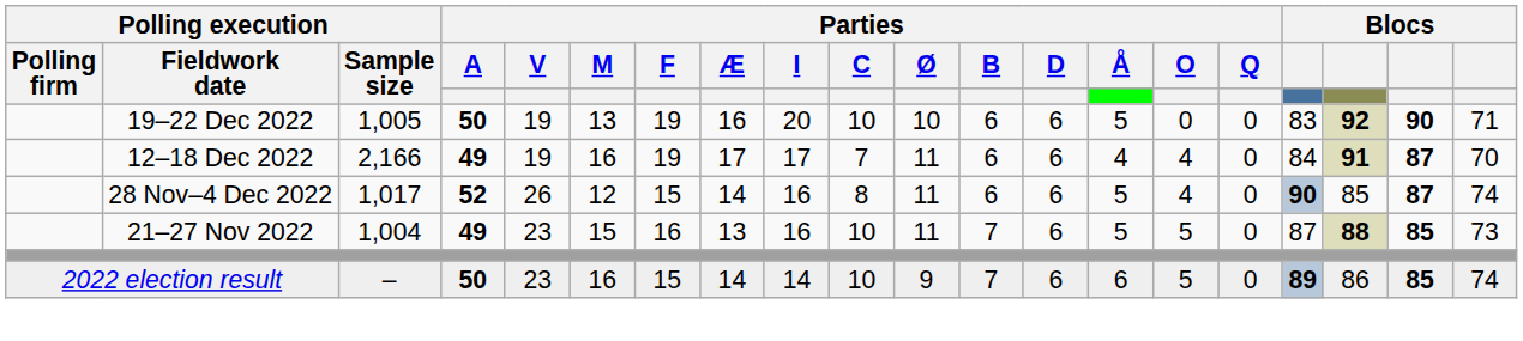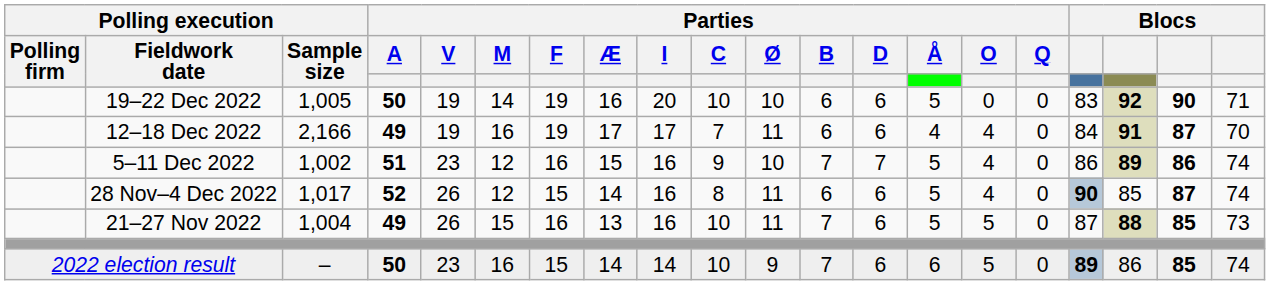19–22 Dec 2022 | Parties / M: 13 -> 14
+ row: 5–11 Dec 2022 | 1,002 | 51 | 23 | 12 | 16 | 15 | 16 | 9 | 10 | 7 | 7 | 5 | 4 | 0 | 86 | 89 | 86 | 74
21–27 Nov 2022 | Parties / V: 23 -> 26
